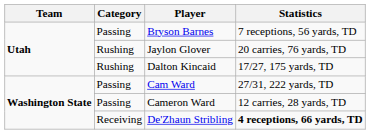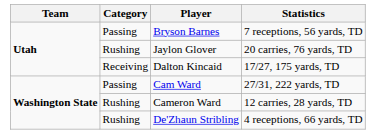Dalton Kincaid | Category: Rushing -> Receiving
Cameron Ward | Category: Passing -> Rushing
De'Zhaun Stribling | Category: Receiving -> Rushing
De'Zhaun Stribling | Statistics: bold -> normal
